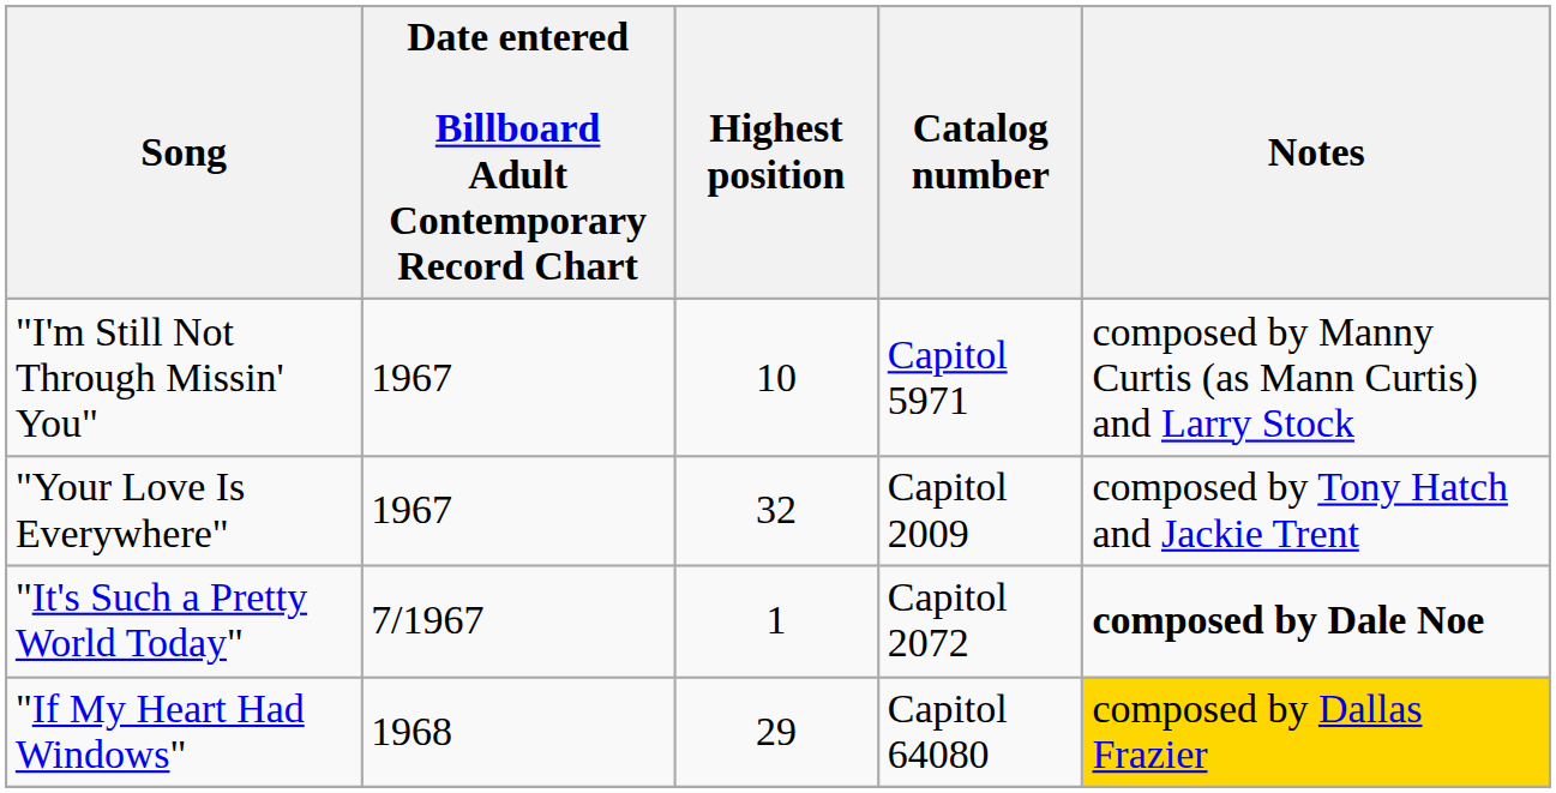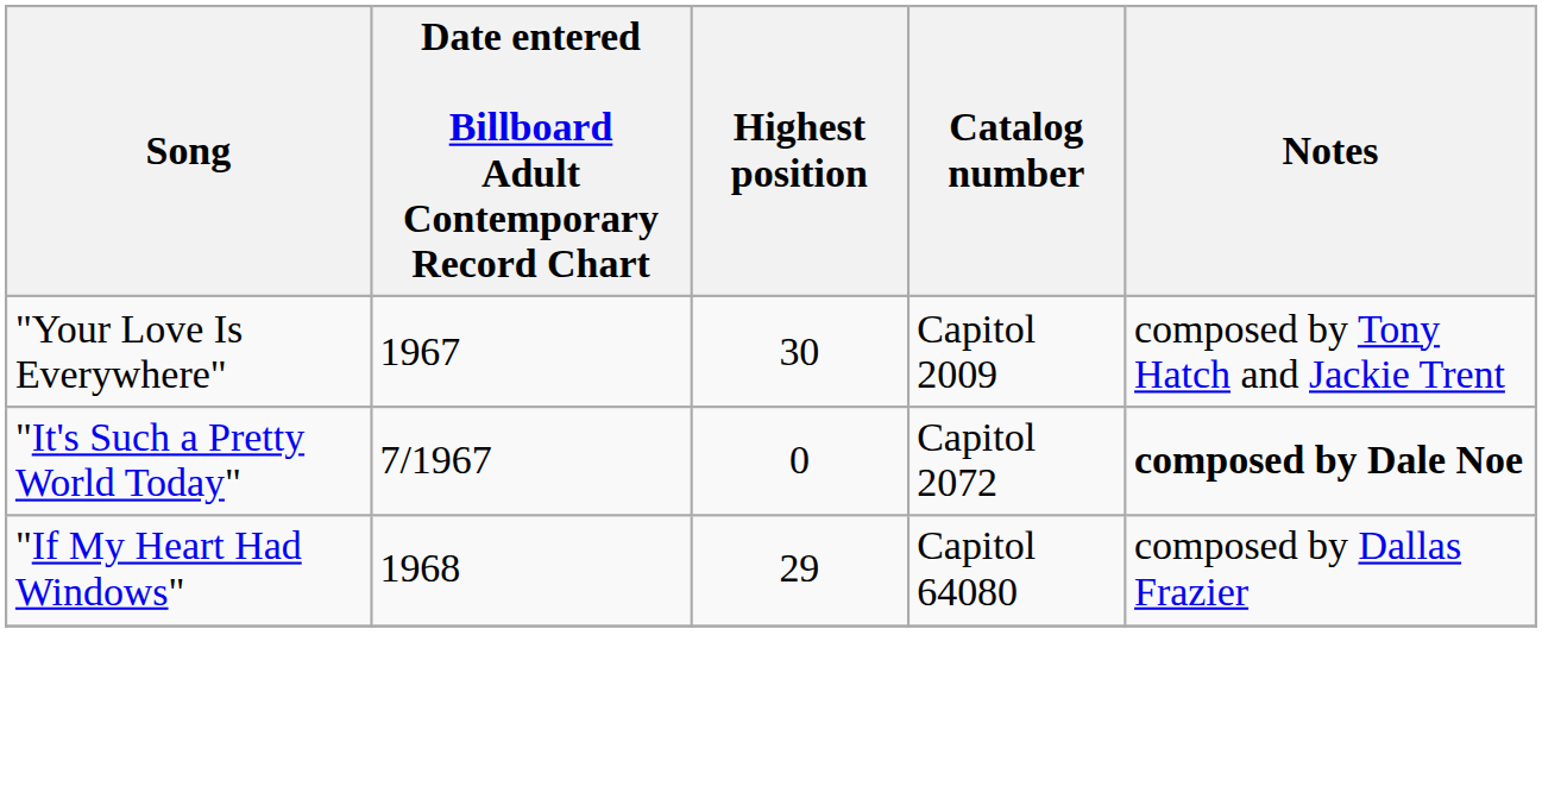- row: "I'm Still Not Through Missin' You" | 1967 | 10 | Capitol 5971 | composed by Manny Curtis (as Mann Curtis) and Larry Stock
"Your Love Is Everywhere" | Highest position: 32 -> 30
"It's Such a Pretty World Today" | Highest position: 1 -> 0
"If My Heart Had Windows" | Notes: gold background -> no background
